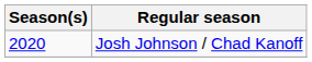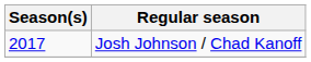Josh Johnson / Chad Kanoff | Season(s): 2020 -> 2017
